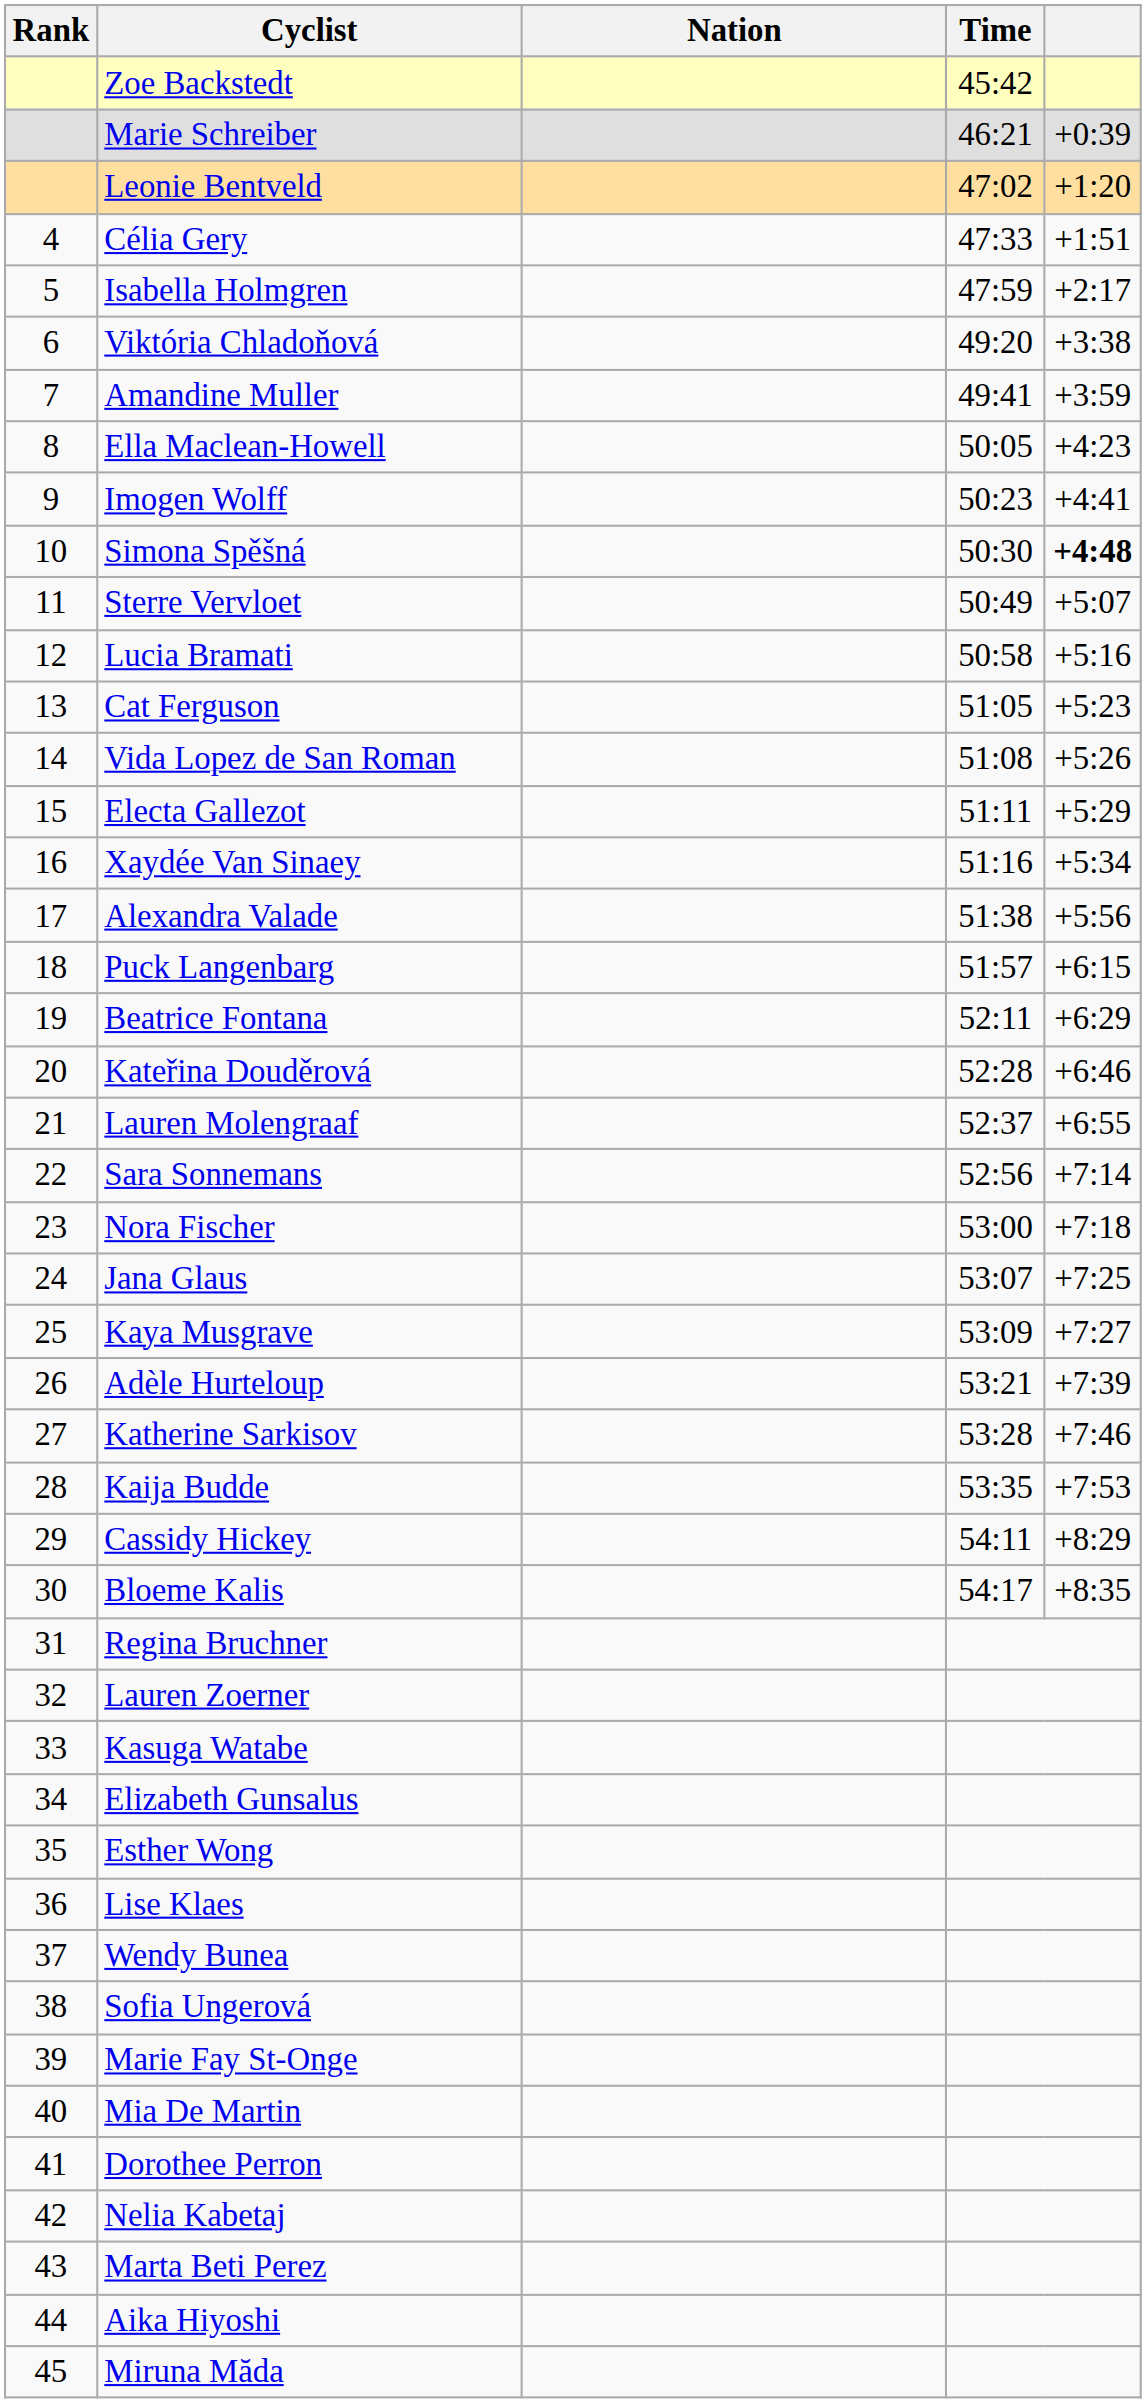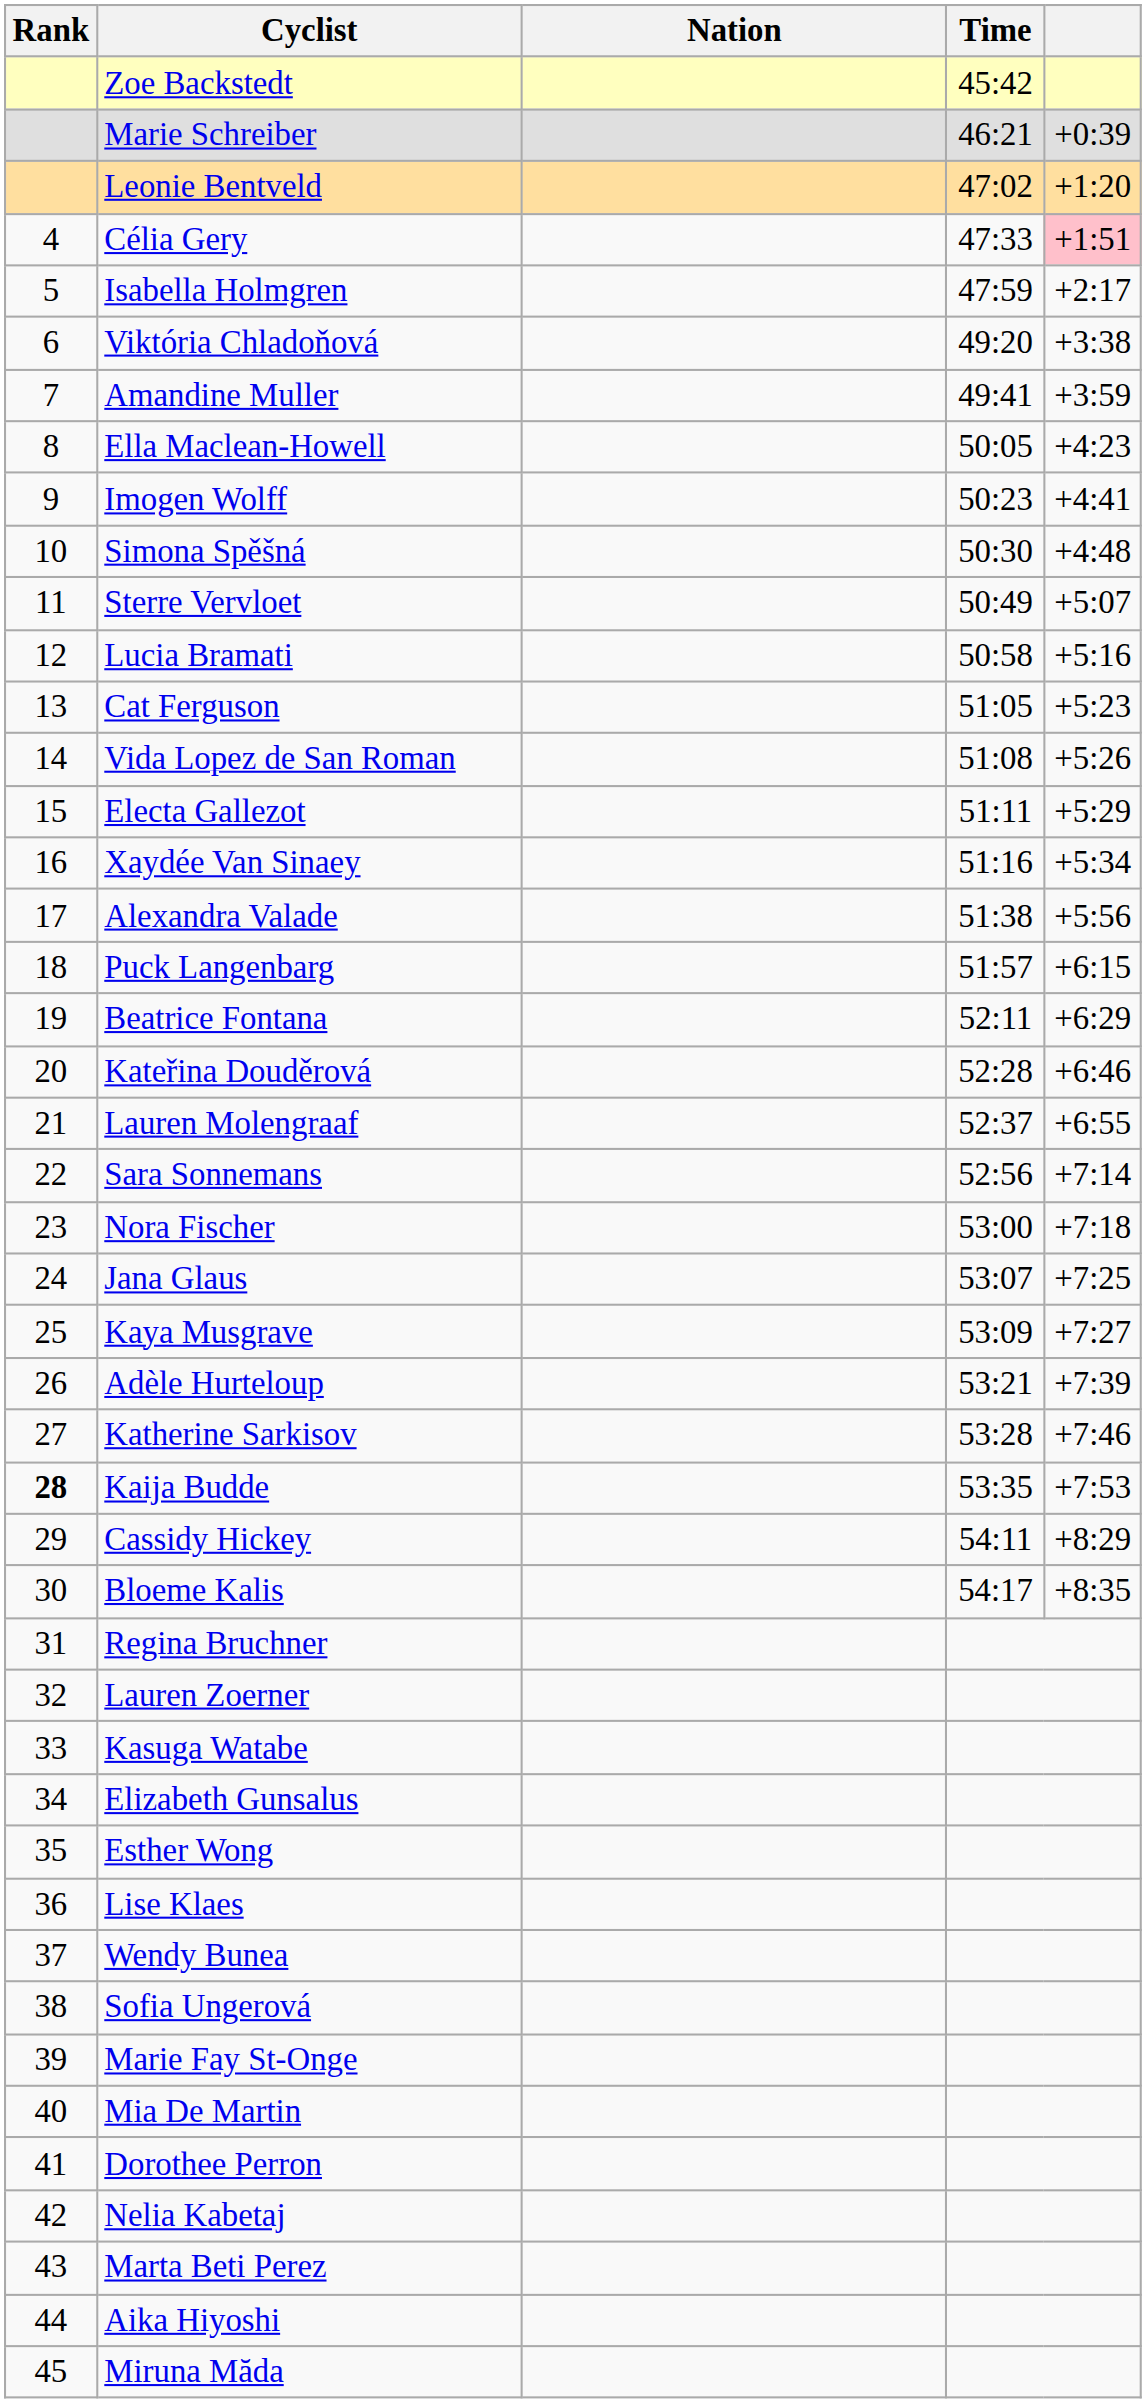Célia Gery | column 5: no background -> pink background
Simona Spěšná | column 5: bold -> normal
Kaija Budde | Rank: normal -> bold
